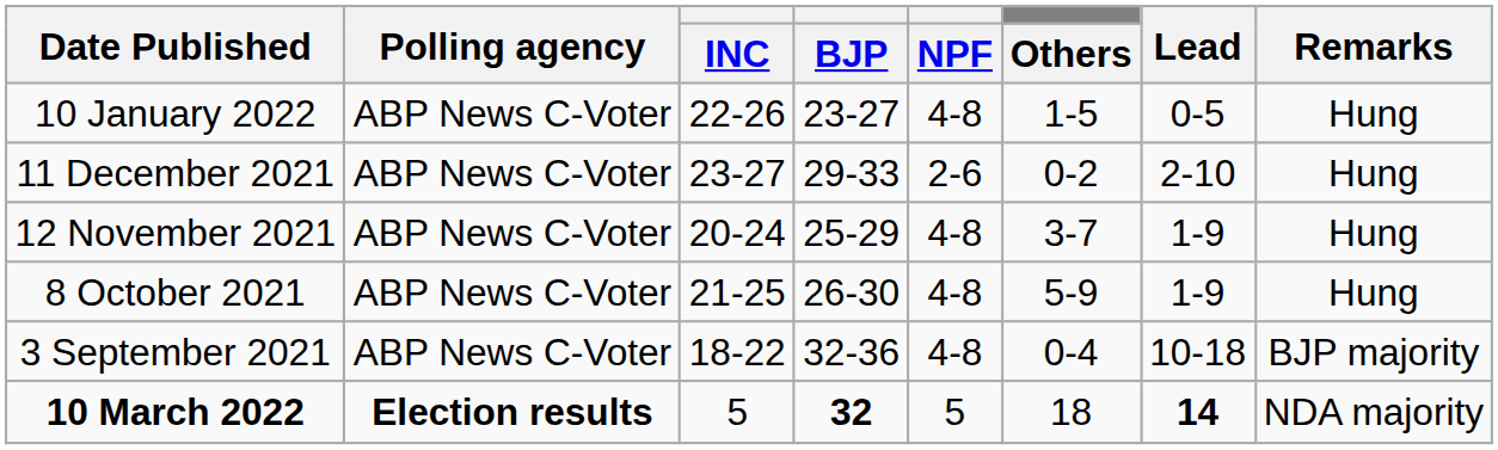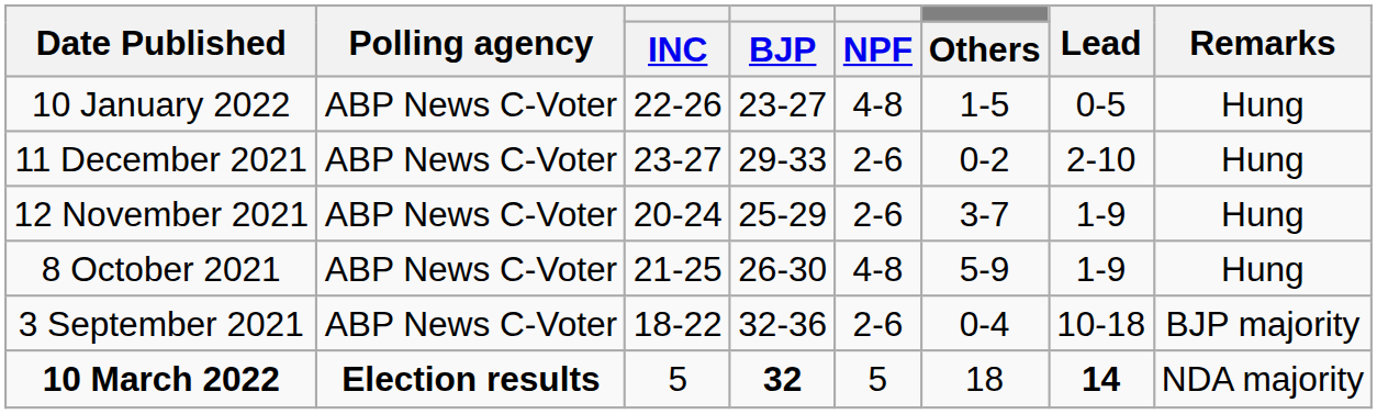12 November 2021 | NPF: 4-8 -> 2-6
3 September 2021 | NPF: 4-8 -> 2-6
